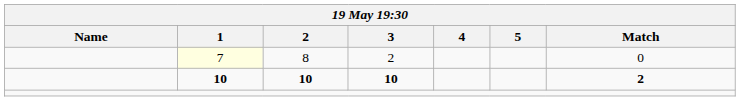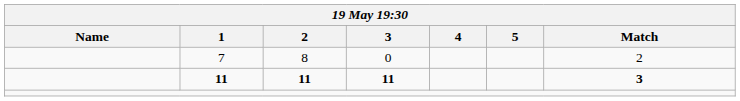row 3 | 1: lightyellow background -> no background
row 3 | 3: 2 -> 0
row 3 | Match: 0 -> 2
row 4 | 1: 10 -> 11
row 4 | 2: 10 -> 11
row 4 | 3: 10 -> 11
row 4 | Match: 2 -> 3
